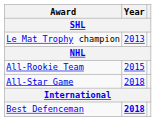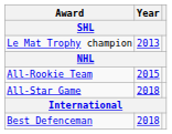Best Defenceman | Year: bold -> normal
